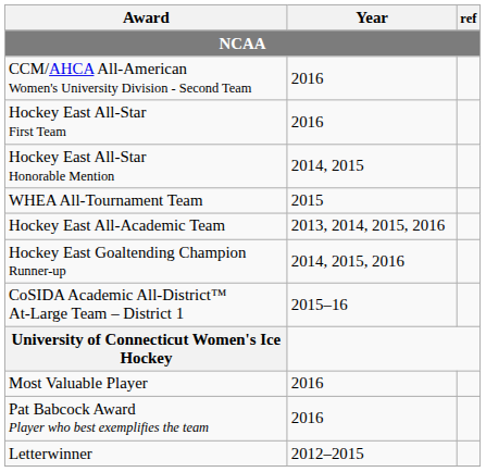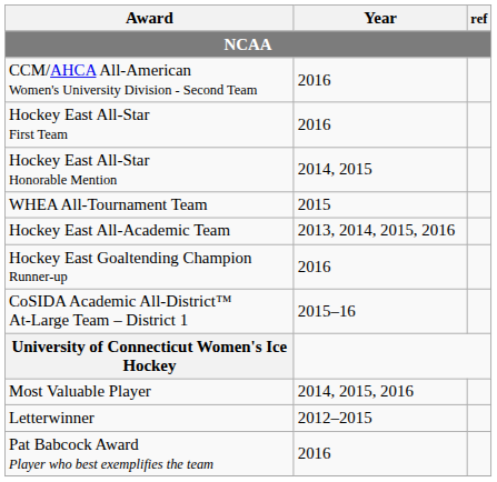Hockey East Goaltending Champion Runner-up | Year: 2014, 2015, 2016 -> 2016
Most Valuable Player | Year: 2016 -> 2014, 2015, 2016
rows swapped: Pat Babcock Award Player who best exemplifies the team <-> Letterwinner
